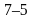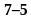row 1 | column 1: normal -> bold
